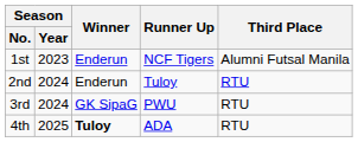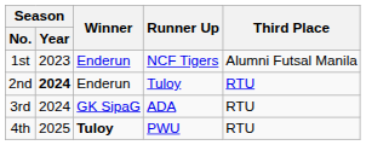2nd | Season / Year: normal -> bold
3rd | Runner Up: PWU -> ADA
4th | Runner Up: ADA -> PWU
